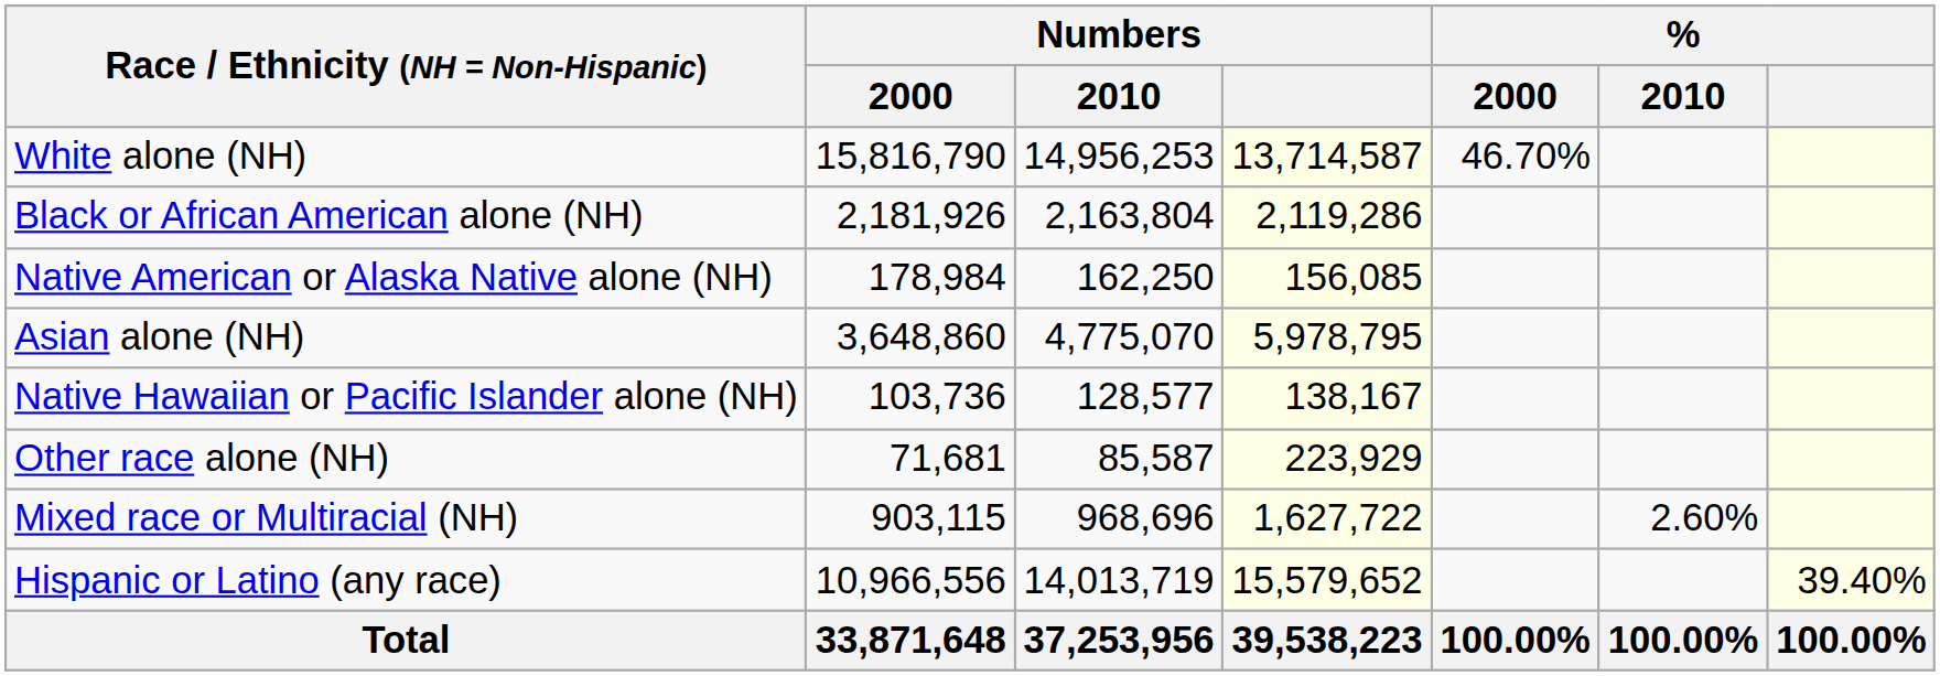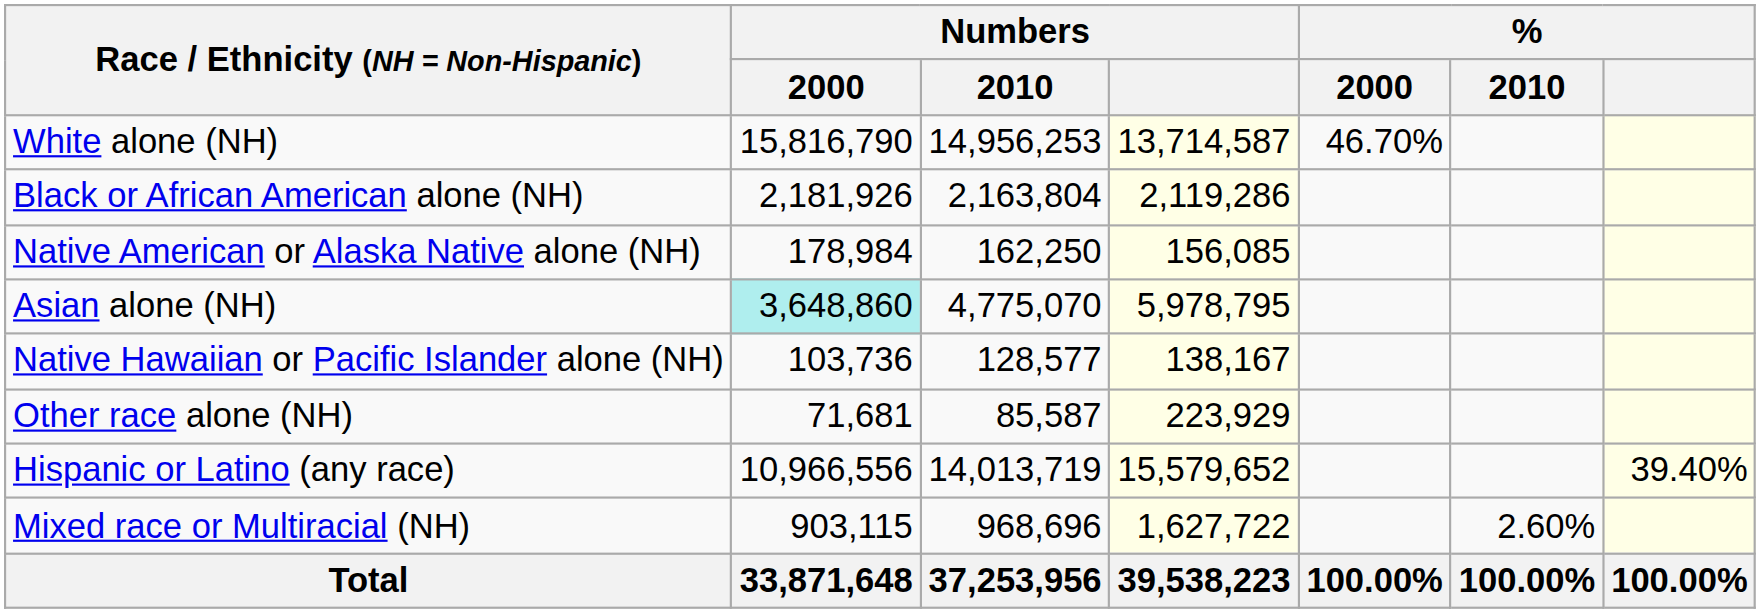Asian alone (NH) | Numbers / 2000: no background -> paleturquoise background
rows swapped: Mixed race or Multiracial (NH) <-> Hispanic or Latino (any race)
